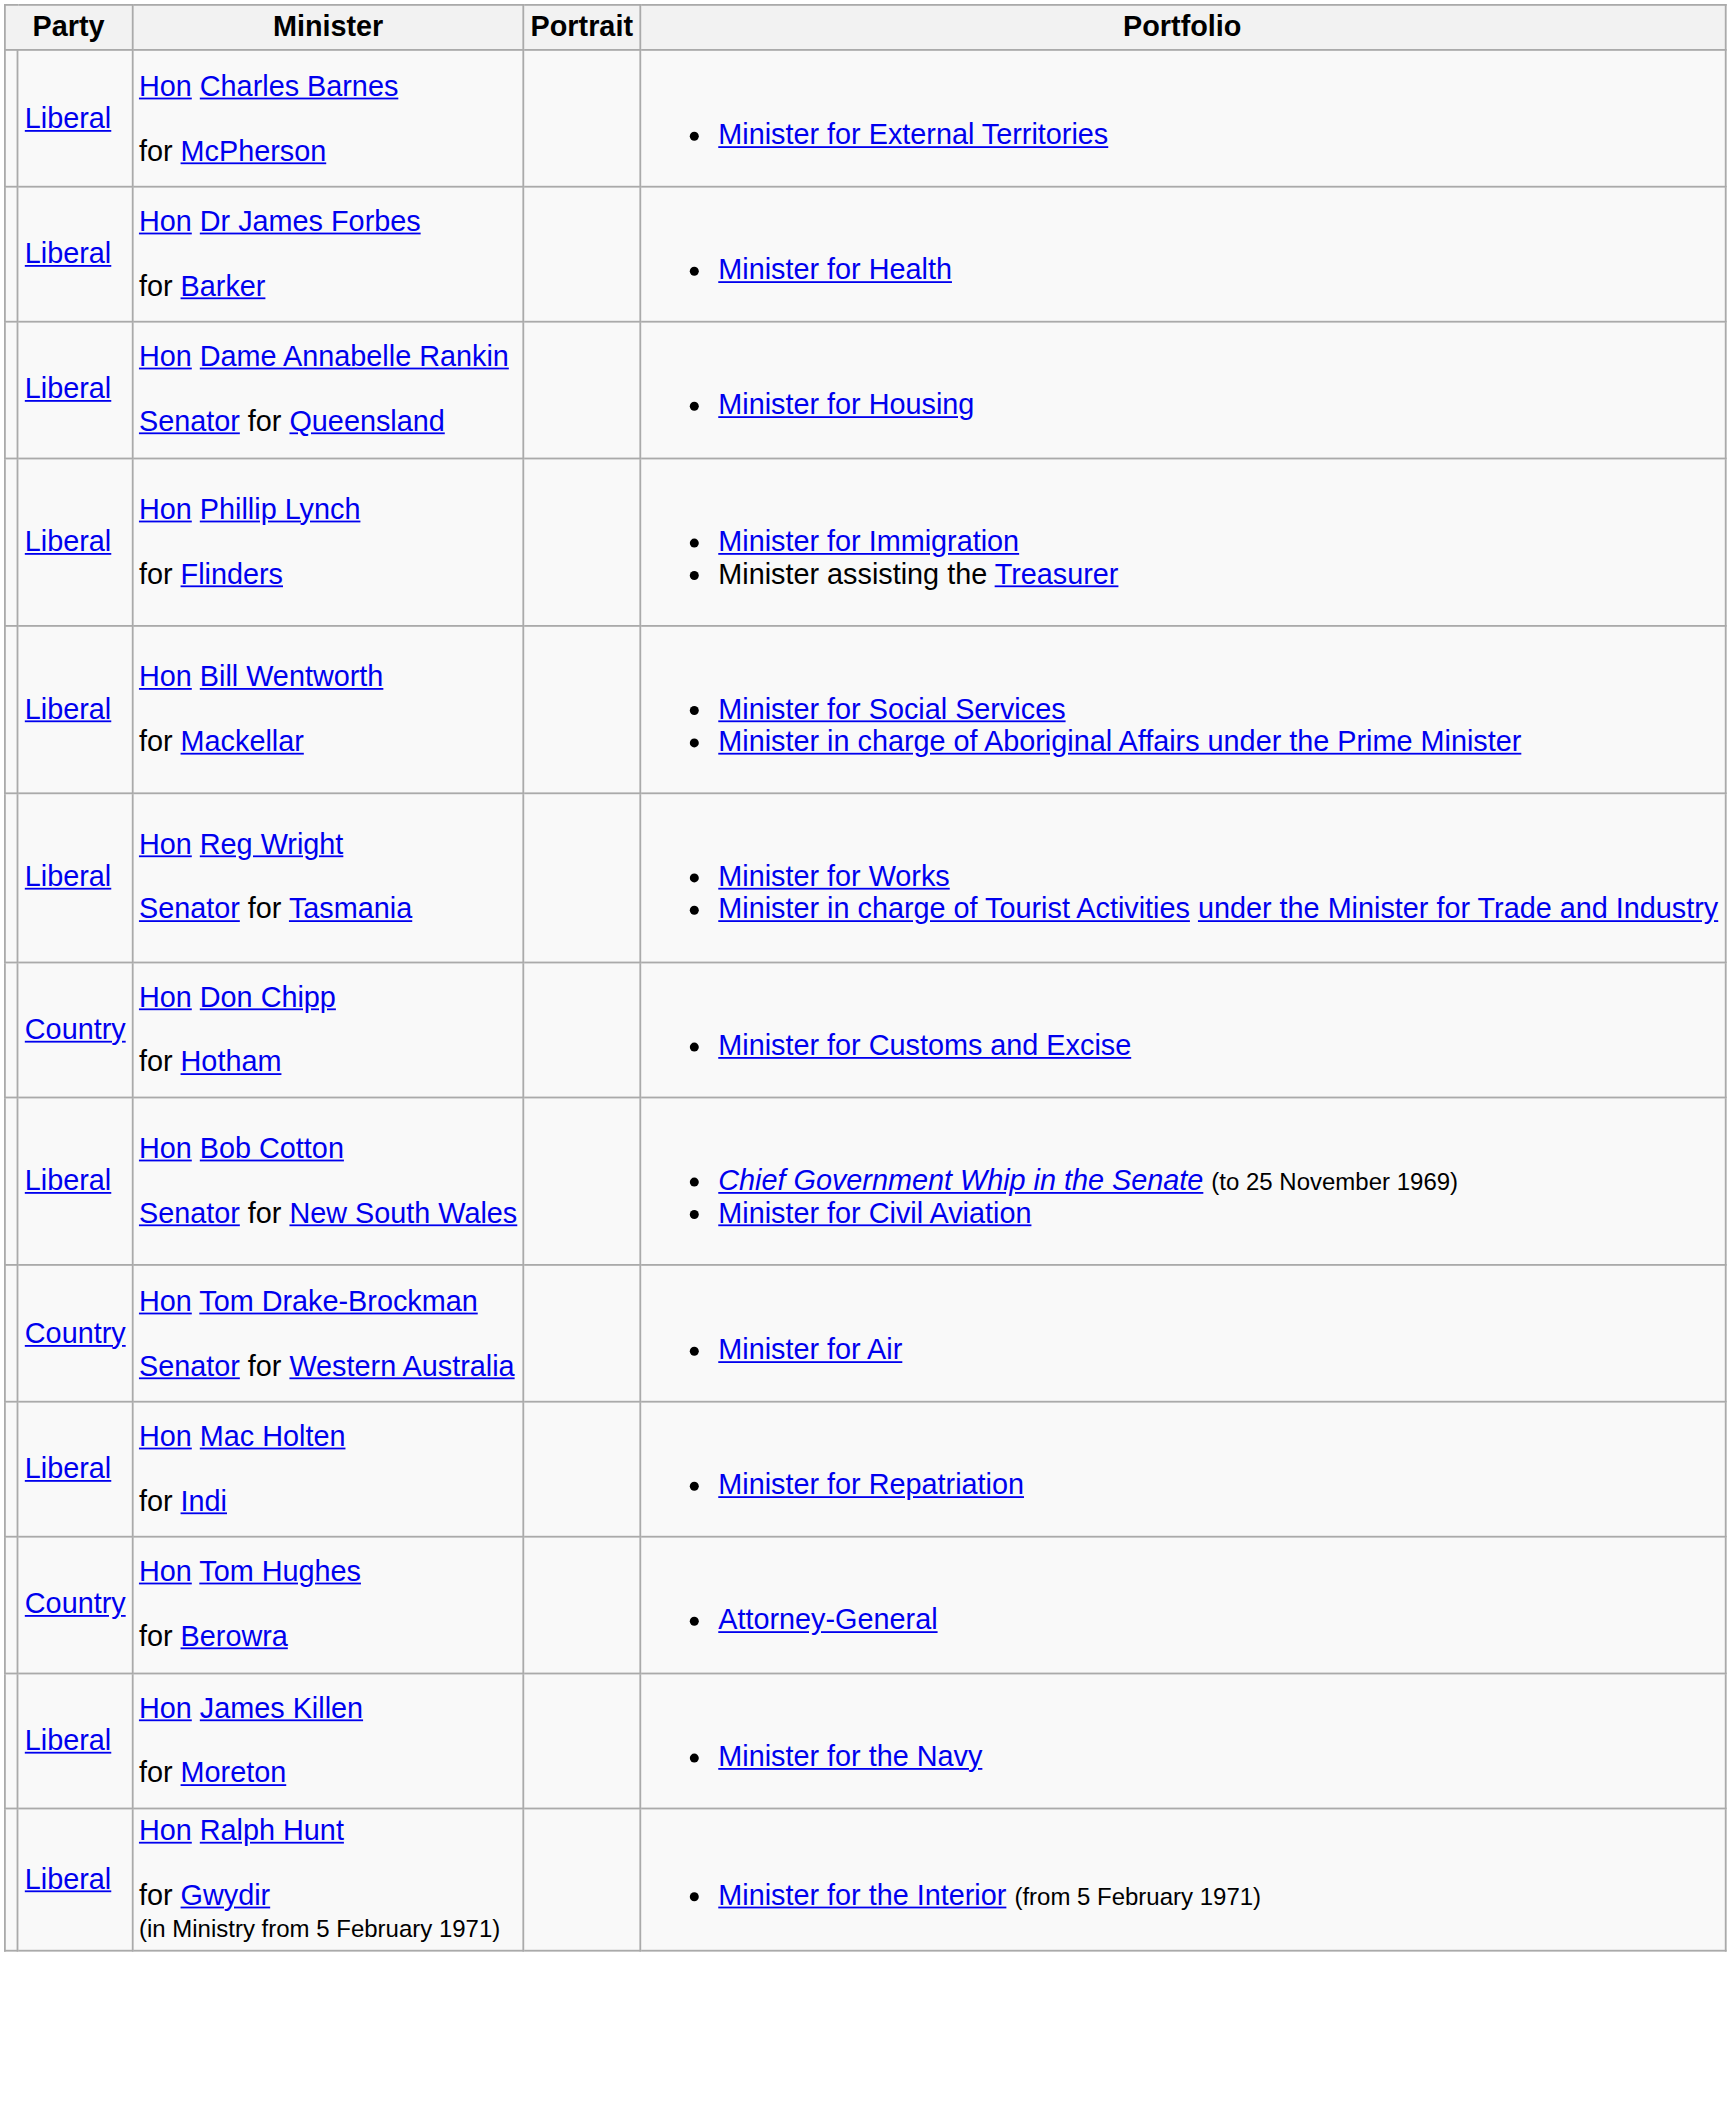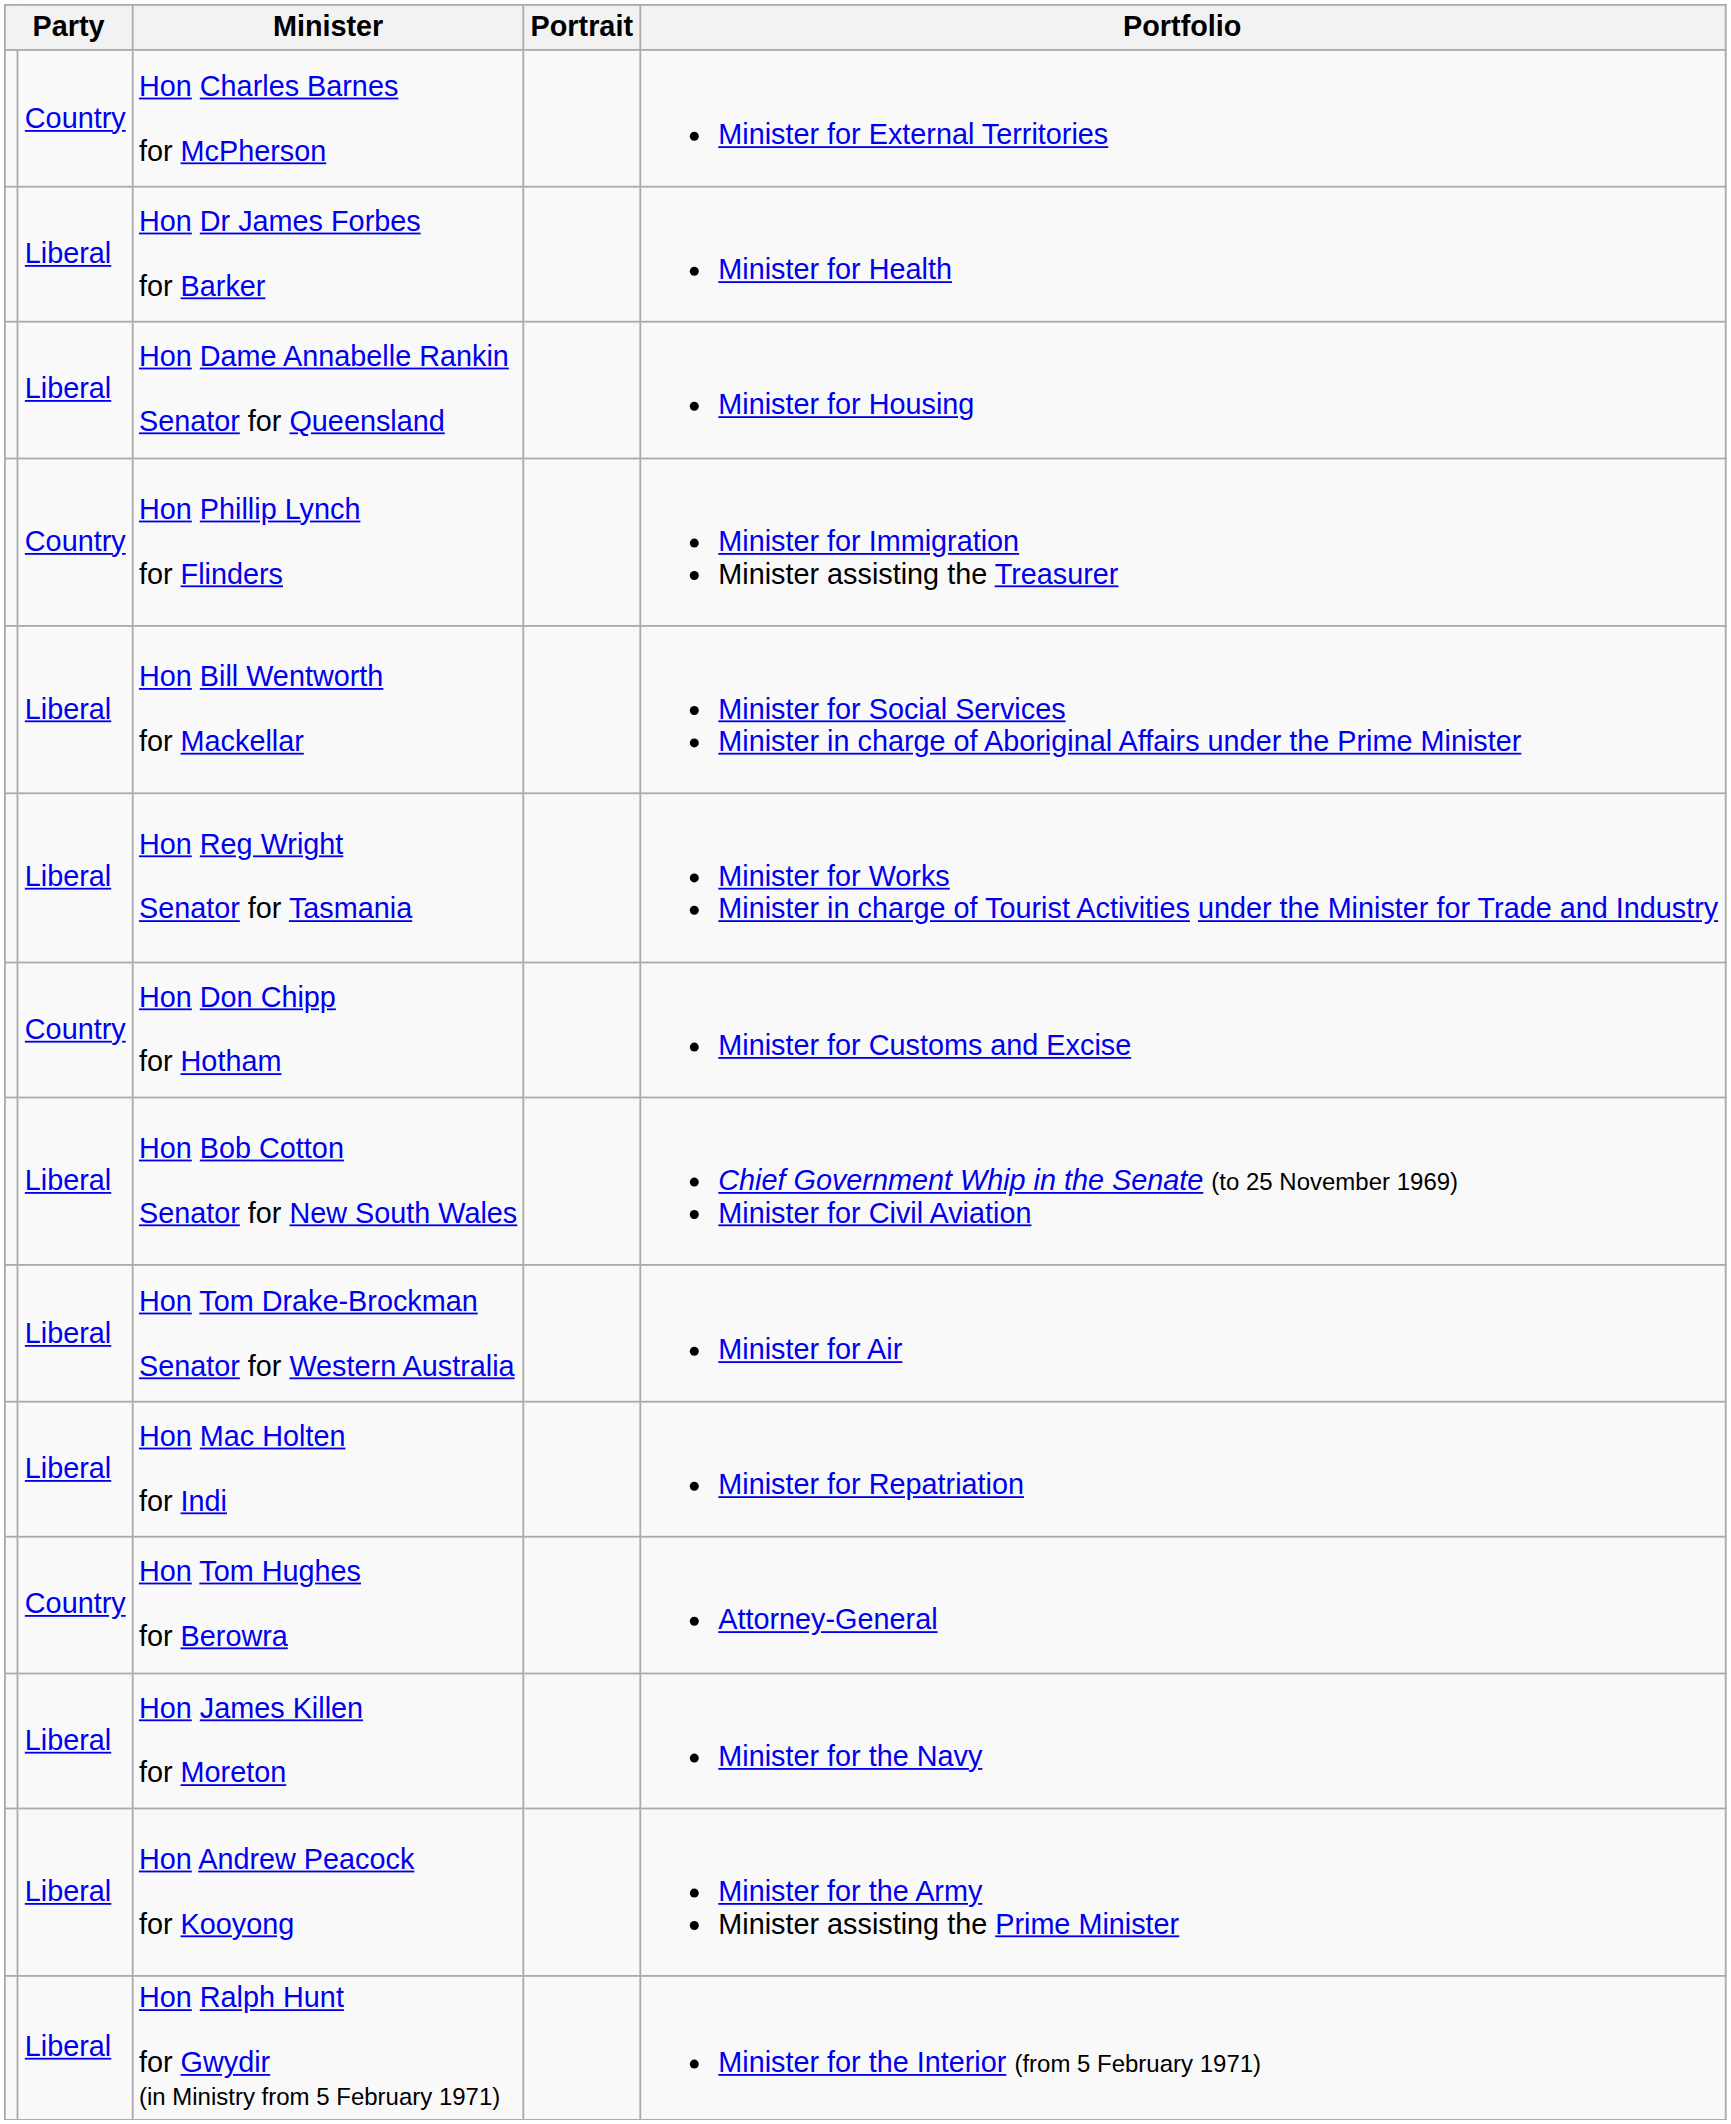Hon Charles Barnes for McPherson | column 2: Liberal -> Country
Hon Phillip Lynch for Flinders | column 2: Liberal -> Country
Hon Tom Drake-Brockman Senator for Western Australia | column 2: Country -> Liberal
+ row: Liberal | Hon Andrew Peacock for Kooyong | Minister for the Army Minister assisting the Prime Minister
